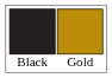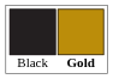Black | column 2: normal -> bold
